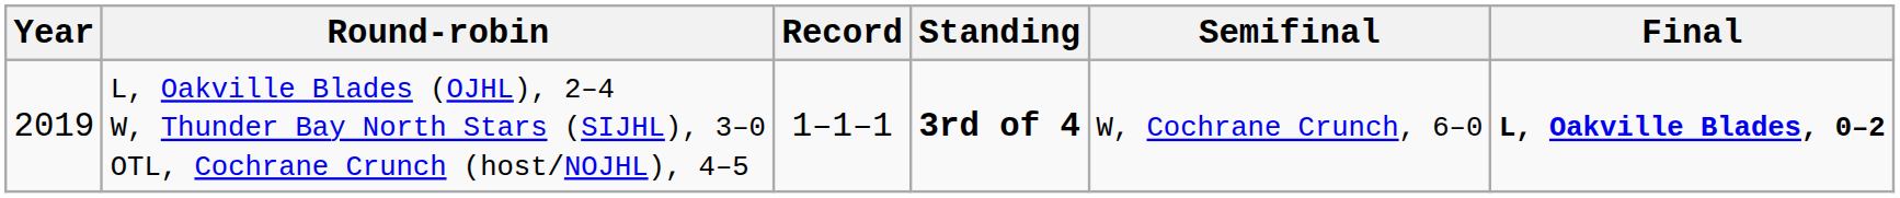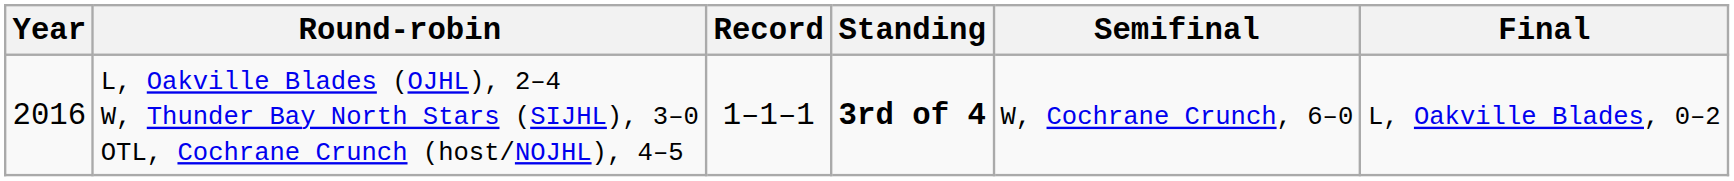row 2 | Year: 2019 -> 2016
row 2 | Final: bold -> normal
